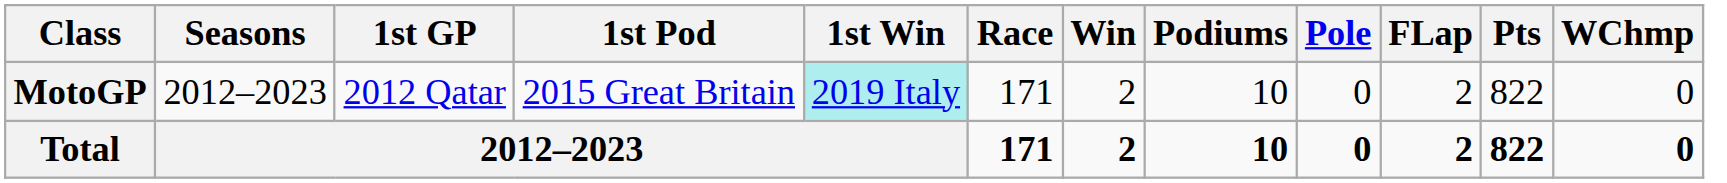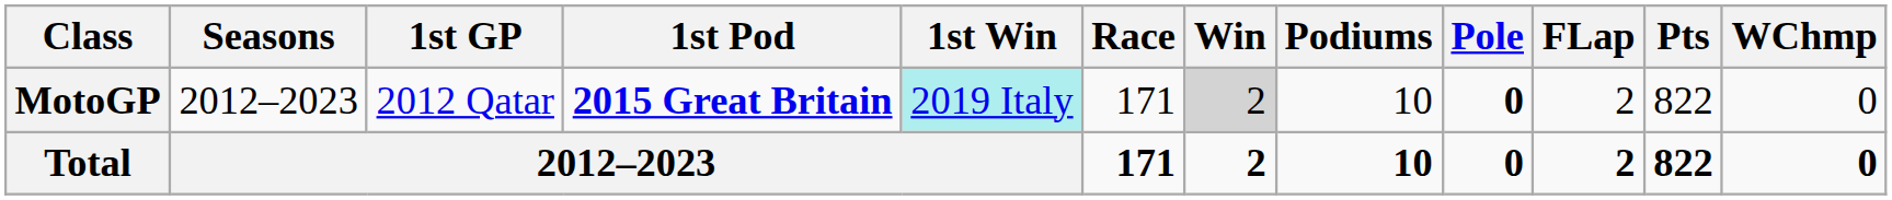MotoGP | 1st Pod: normal -> bold
MotoGP | Win: no background -> lightgrey background
MotoGP | Pole: normal -> bold
